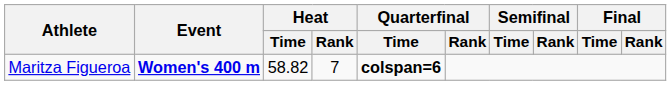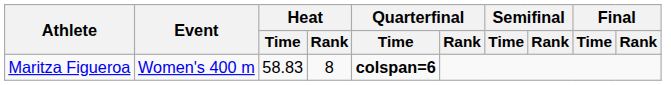Maritza Figueroa | Event: bold -> normal
Maritza Figueroa | Heat / Time: 58.82 -> 58.83
Maritza Figueroa | Heat / Rank: 7 -> 8
